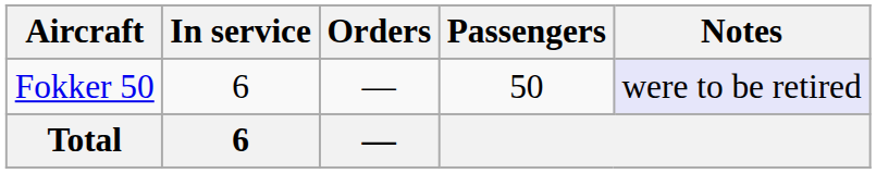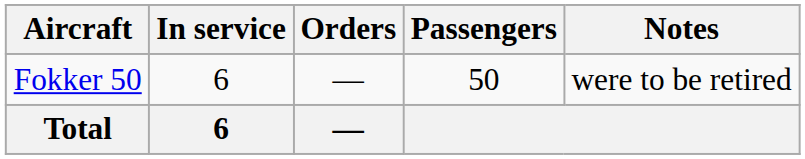Fokker 50 | Notes: lavender background -> no background
